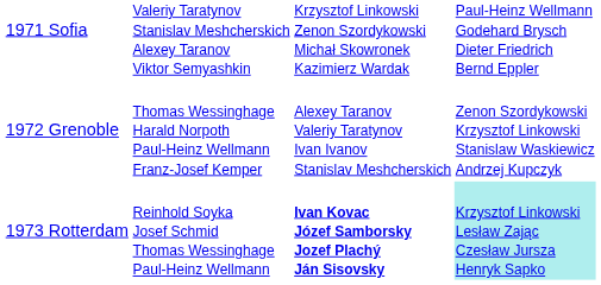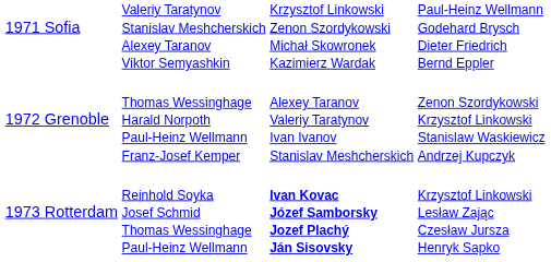1973 Rotterdam | column 4: paleturquoise background -> no background
